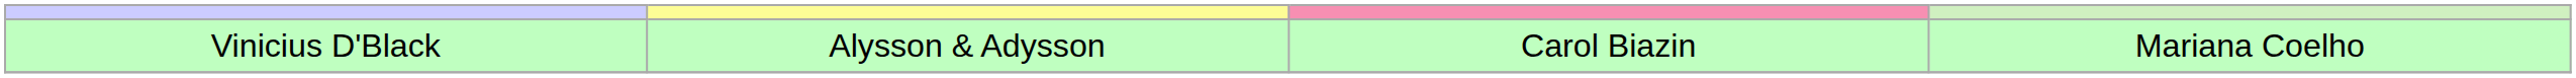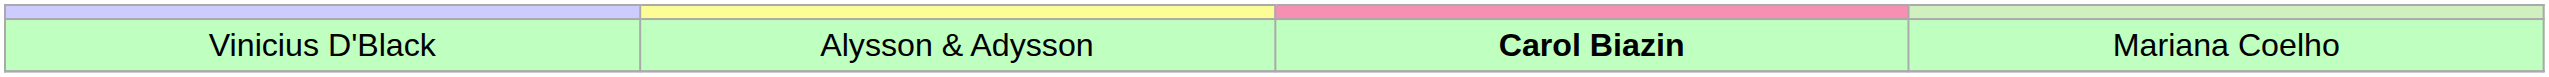Vinicius D'Black | column 3: normal -> bold
